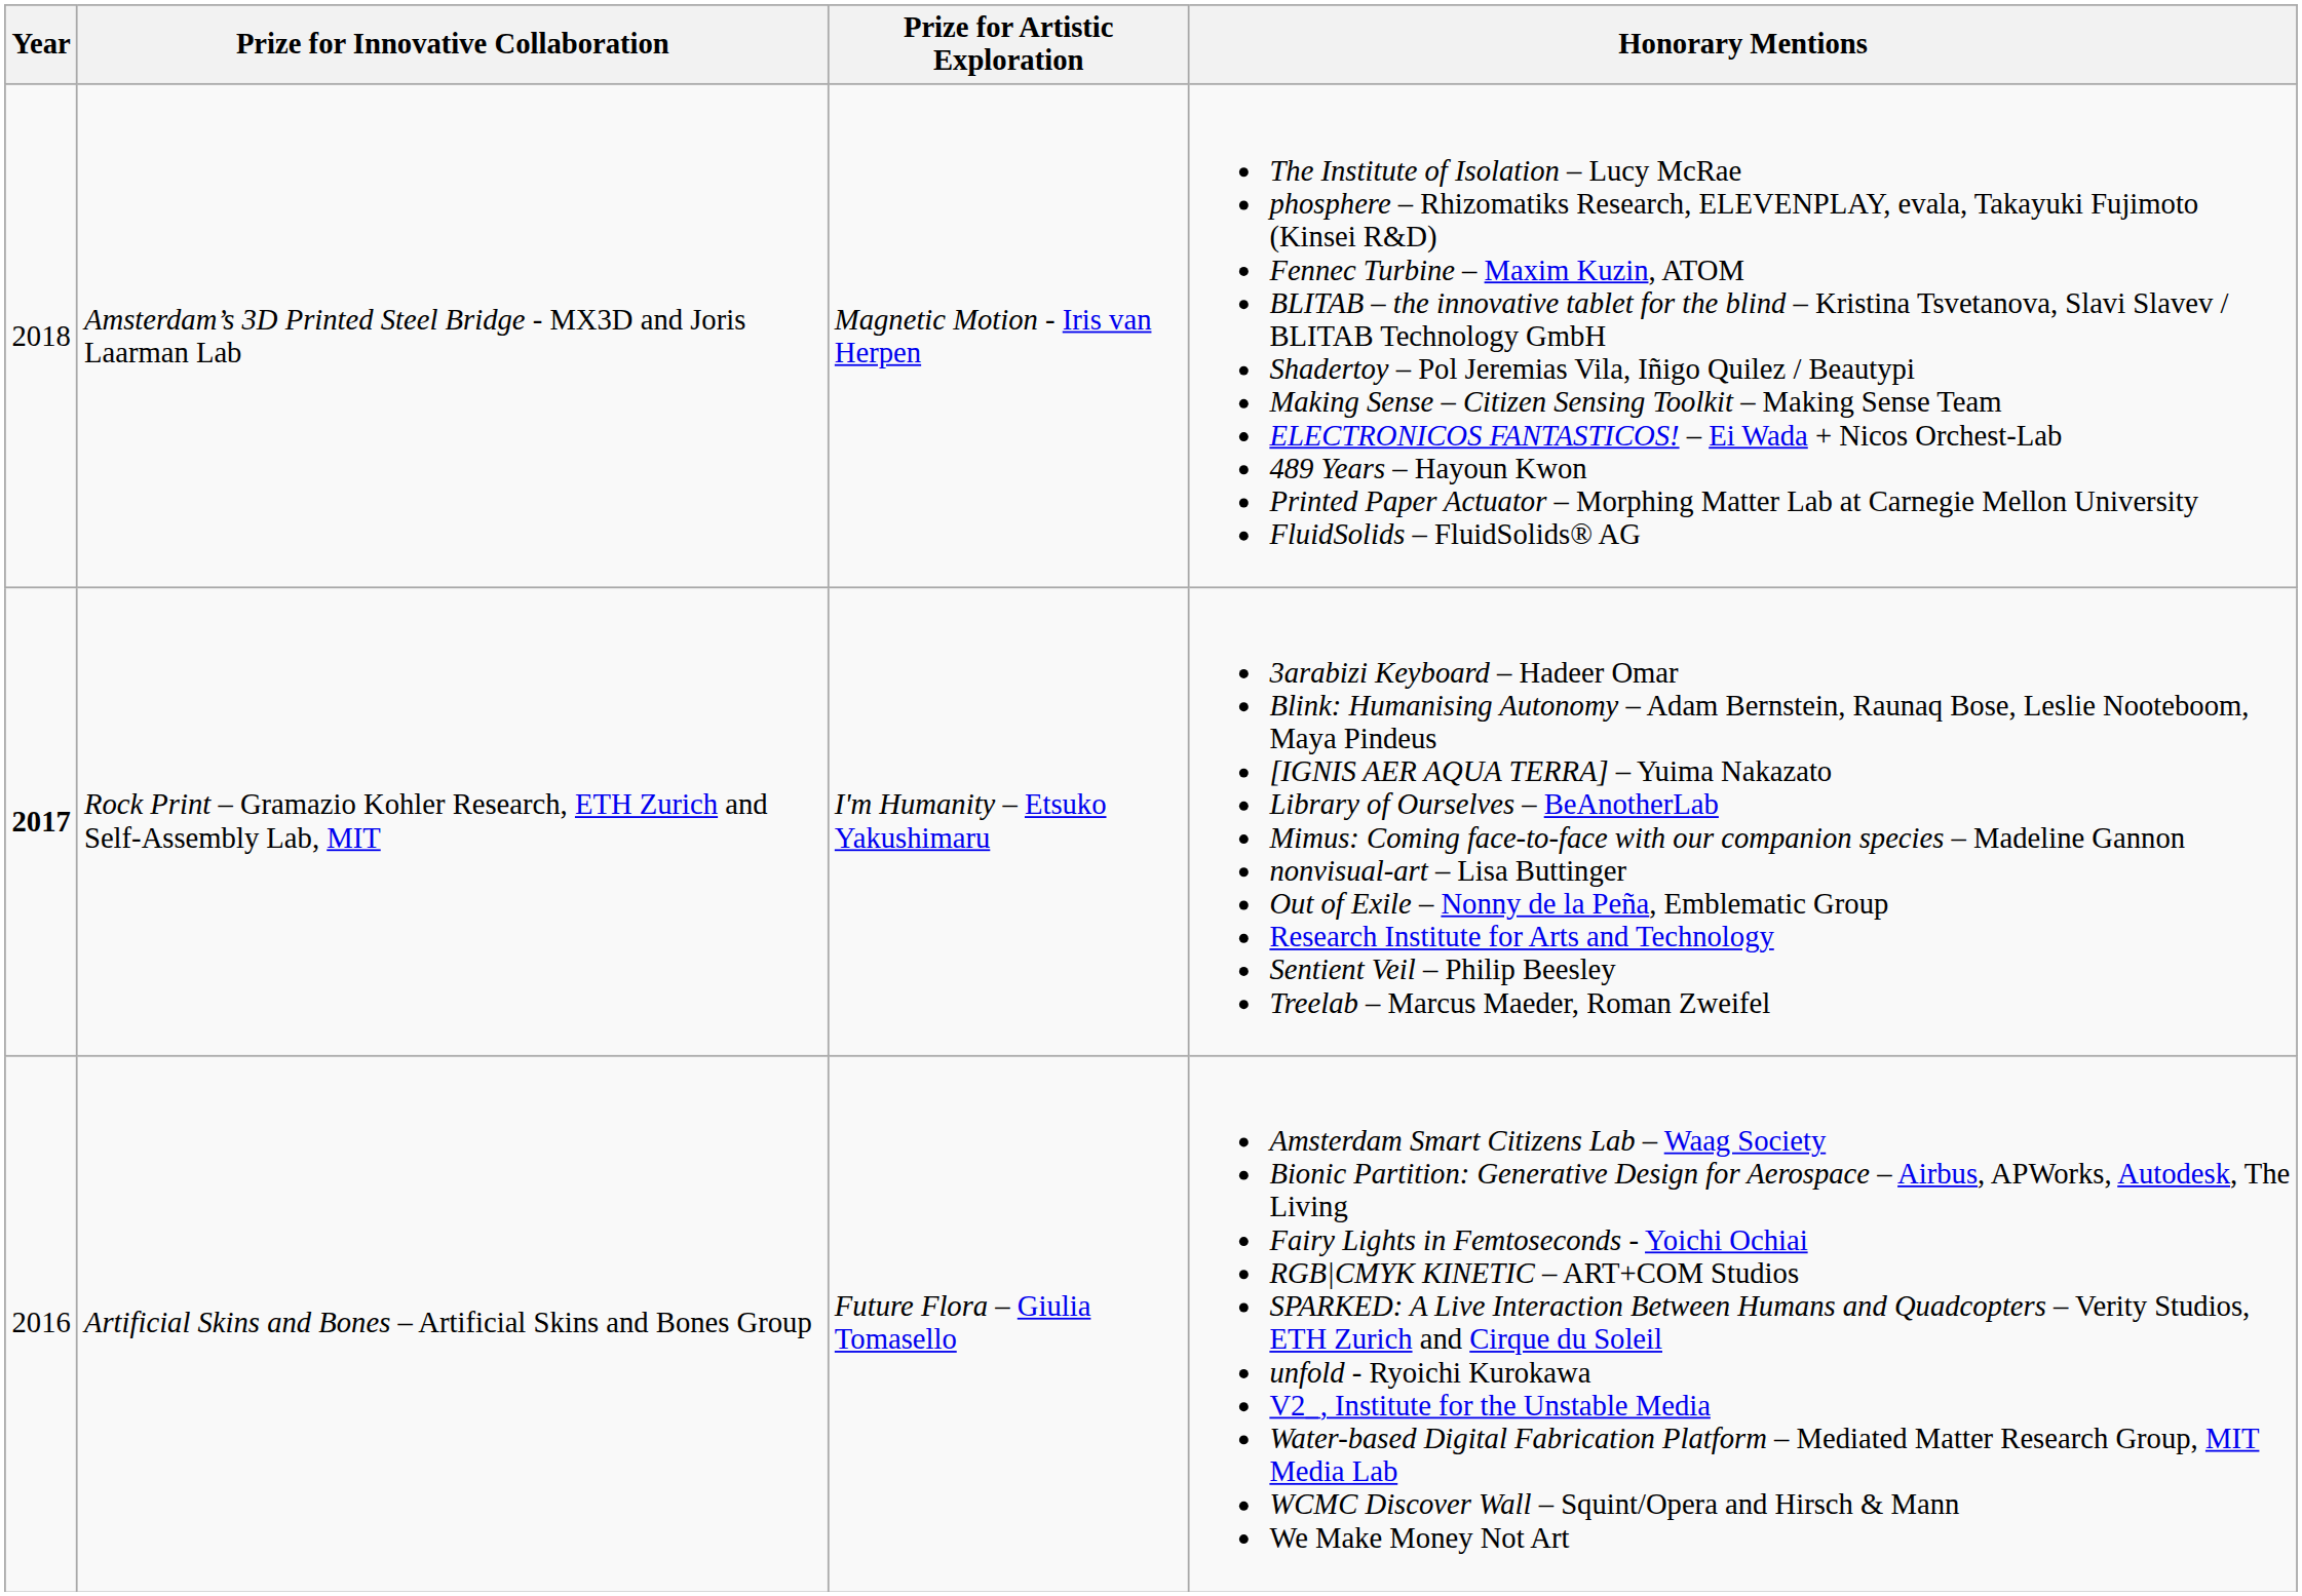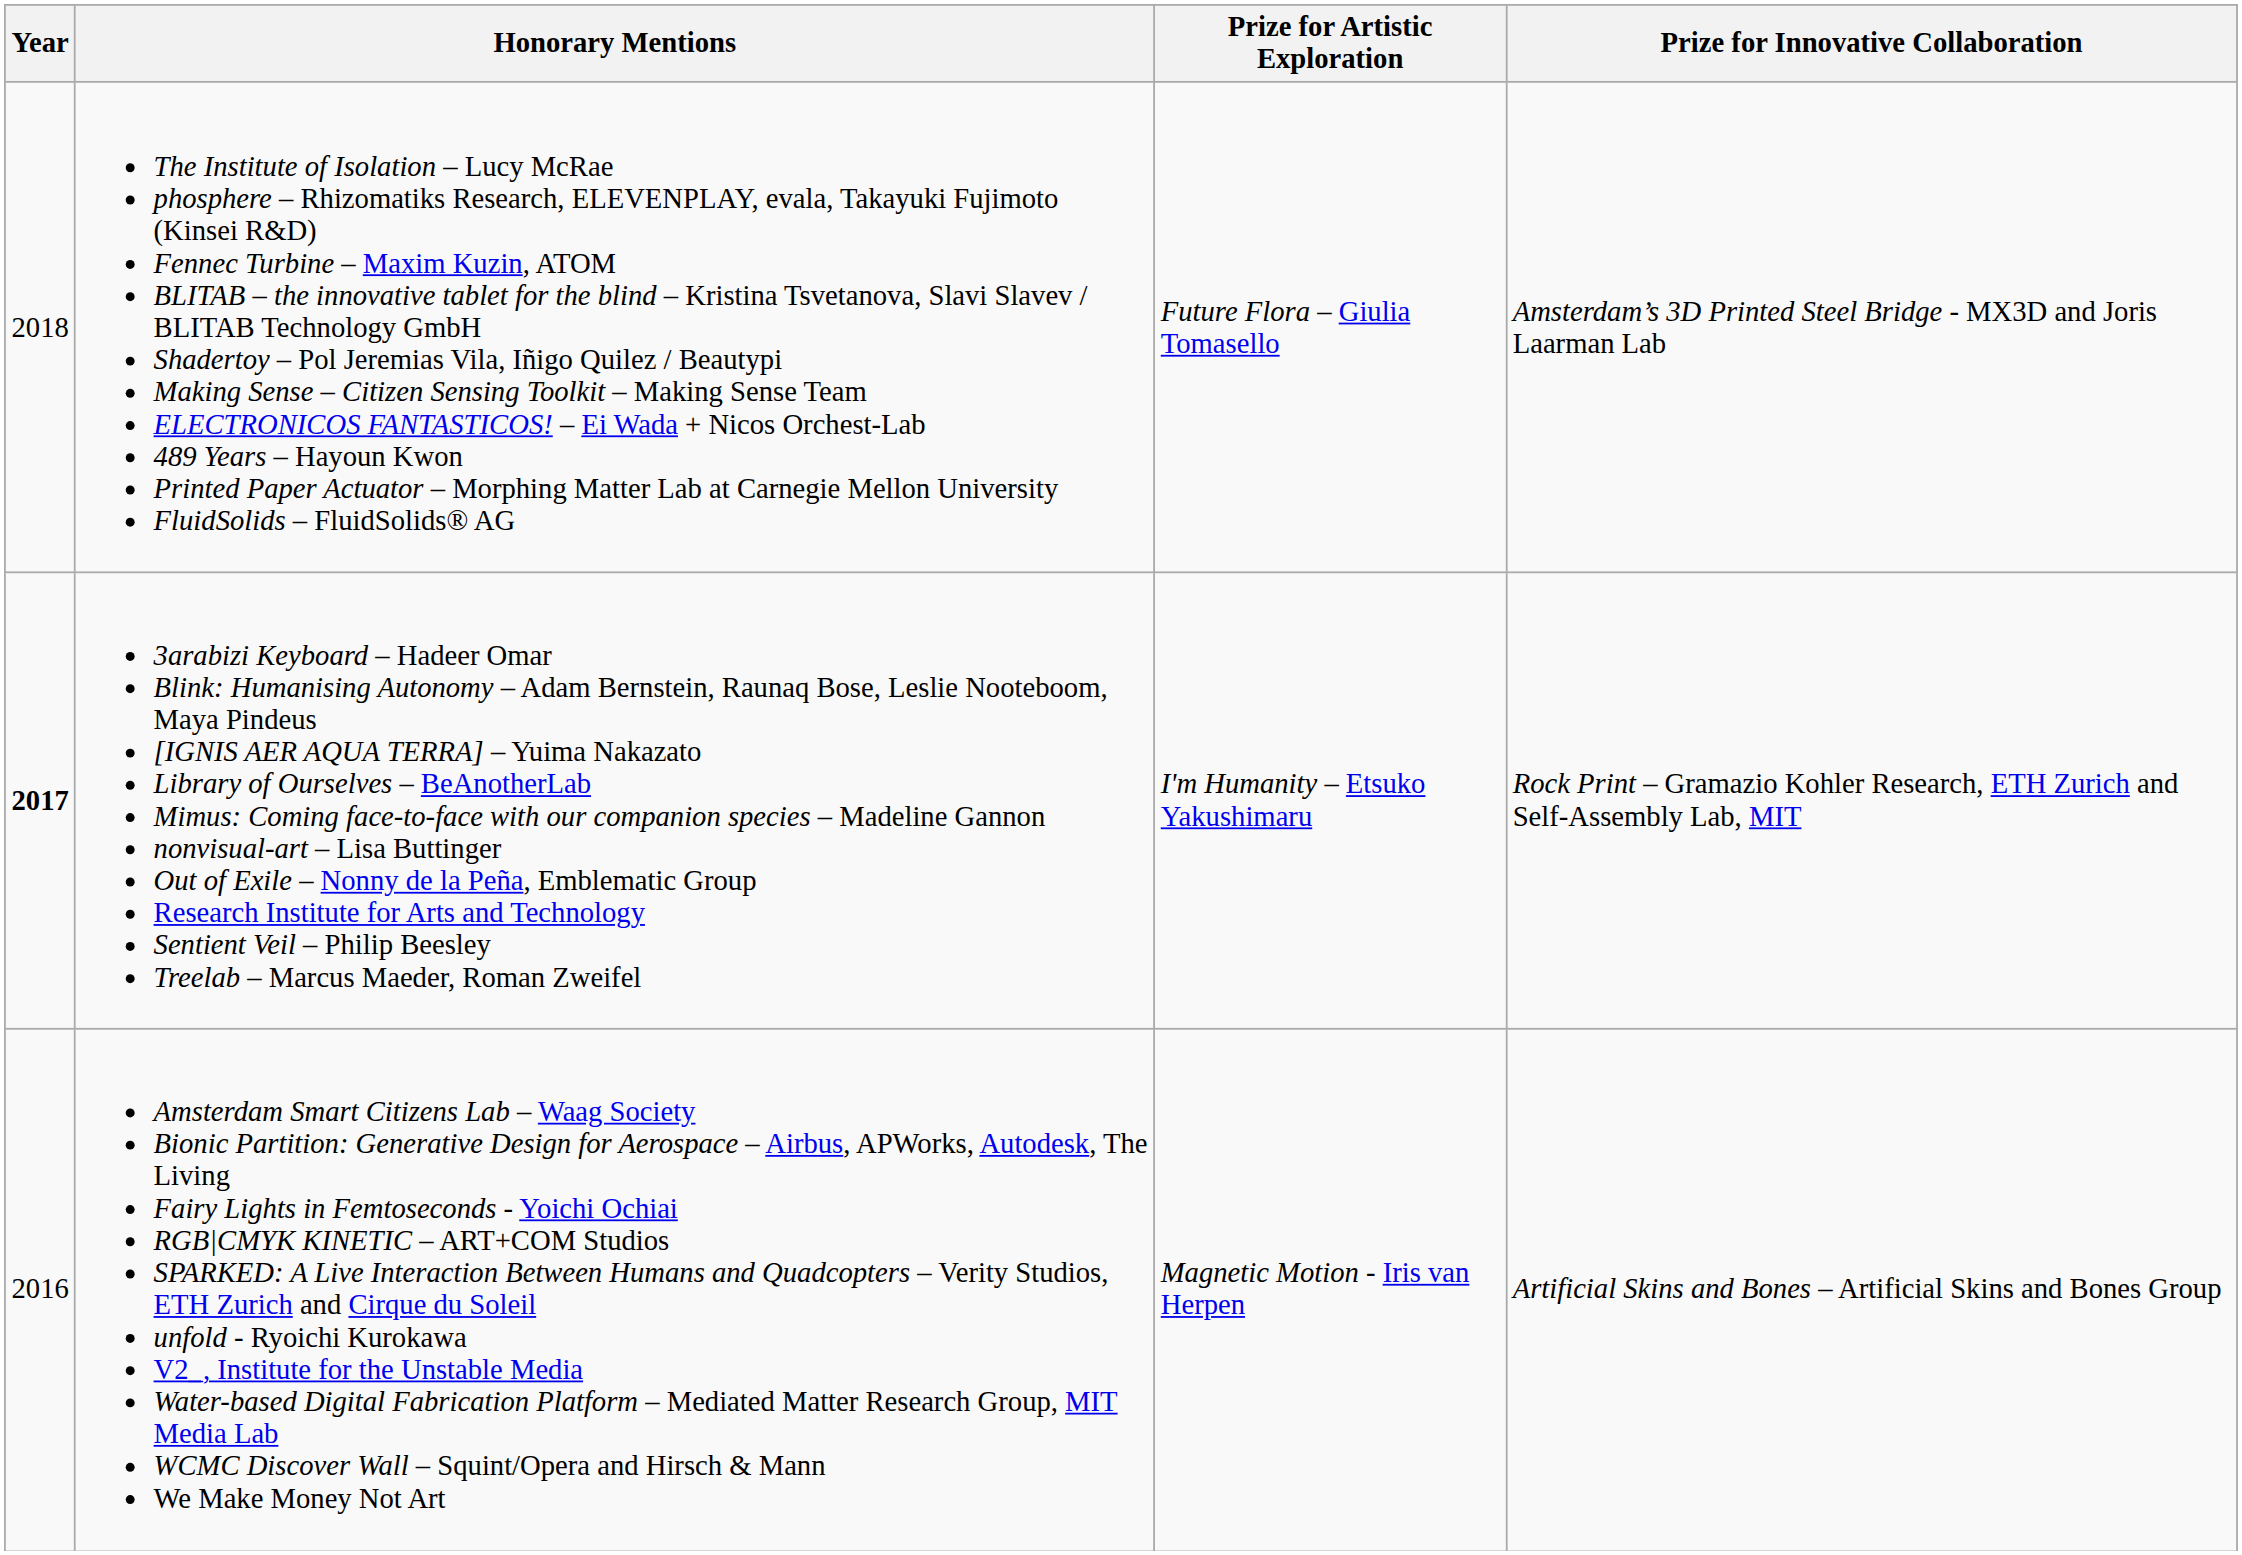columns swapped: Prize for Innovative Collaboration <-> Honorary Mentions
row 2 | Prize for Artistic Exploration: Magnetic Motion - Iris van Herpen -> Future Flora – Giulia Tomasello
row 4 | Prize for Artistic Exploration: Future Flora – Giulia Tomasello -> Magnetic Motion - Iris van Herpen
